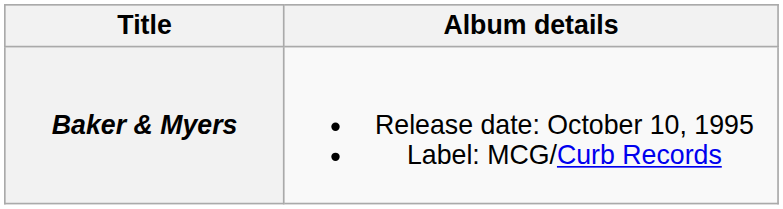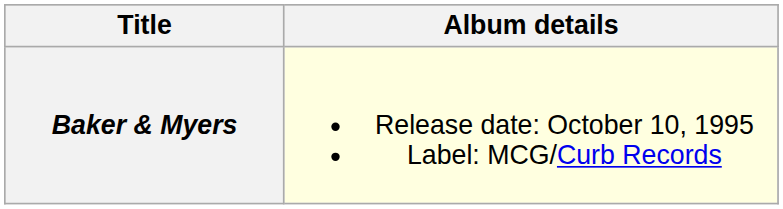Baker & Myers | Album details: no background -> lightyellow background
